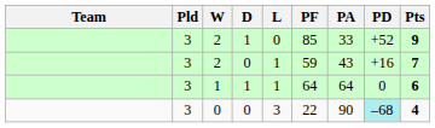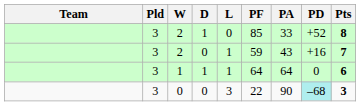row 2 | Pts: 9 -> 8
row 5 | Pts: 4 -> 3
